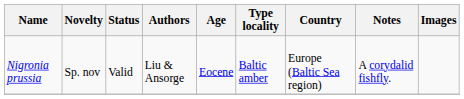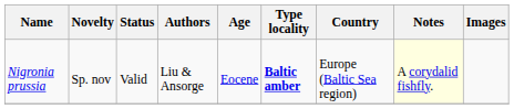Nigronia prussia | Type locality: normal -> bold
Nigronia prussia | Notes: no background -> lightyellow background
